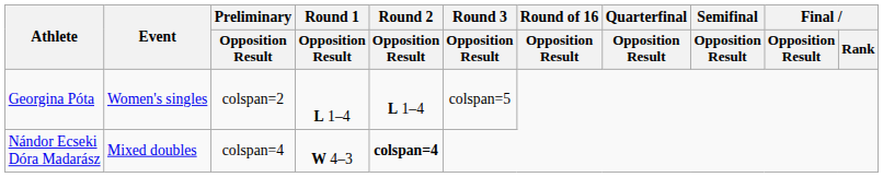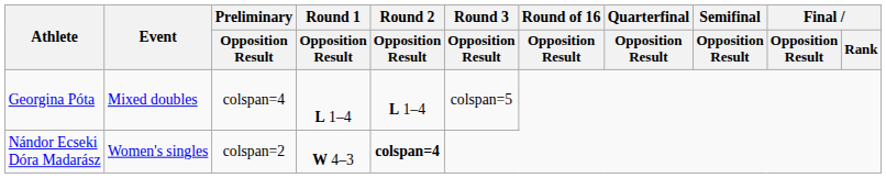Georgina Póta | Event: Women's singles -> Mixed doubles
Georgina Póta | Preliminary / Opposition Result: colspan=2 -> colspan=4
Nándor Ecseki Dóra Madarász | Event: Mixed doubles -> Women's singles
Nándor Ecseki Dóra Madarász | Preliminary / Opposition Result: colspan=4 -> colspan=2
